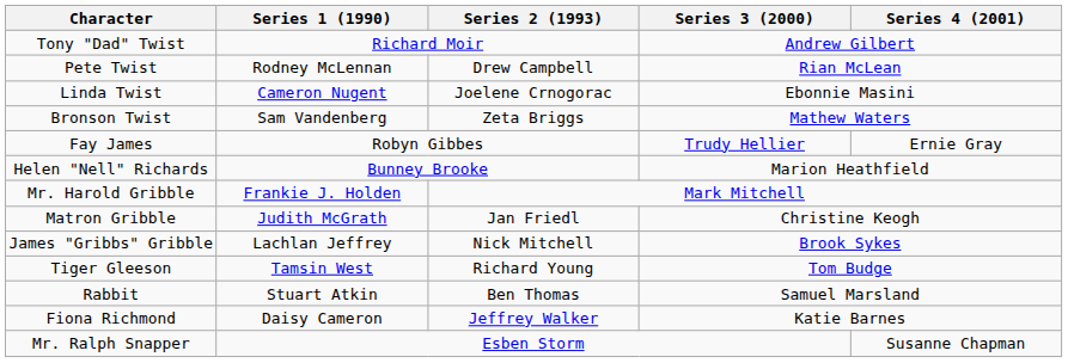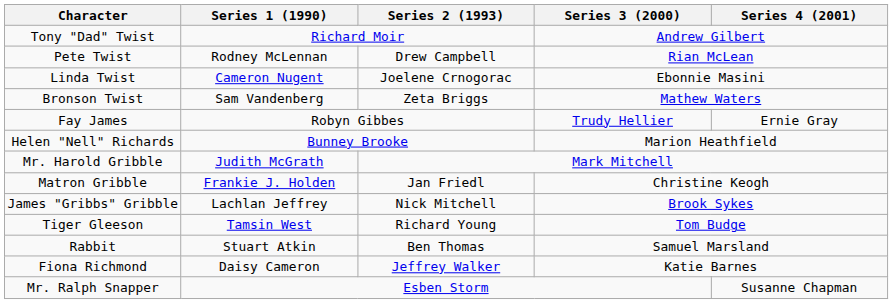Mr. Harold Gribble | Series 1 (1990): Frankie J. Holden -> Judith McGrath
Matron Gribble | Series 1 (1990): Judith McGrath -> Frankie J. Holden
